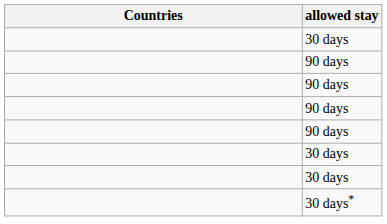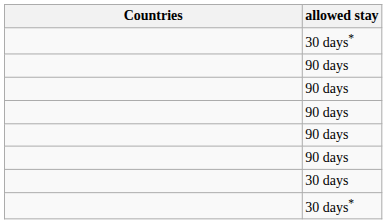row 2 | allowed stay: 30 days -> 30 days*
row 7 | allowed stay: 30 days -> 90 days
